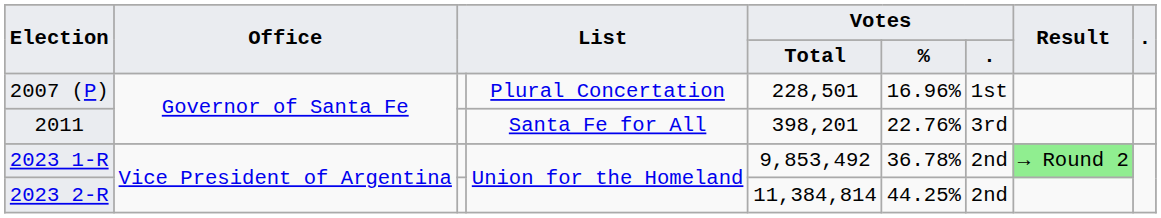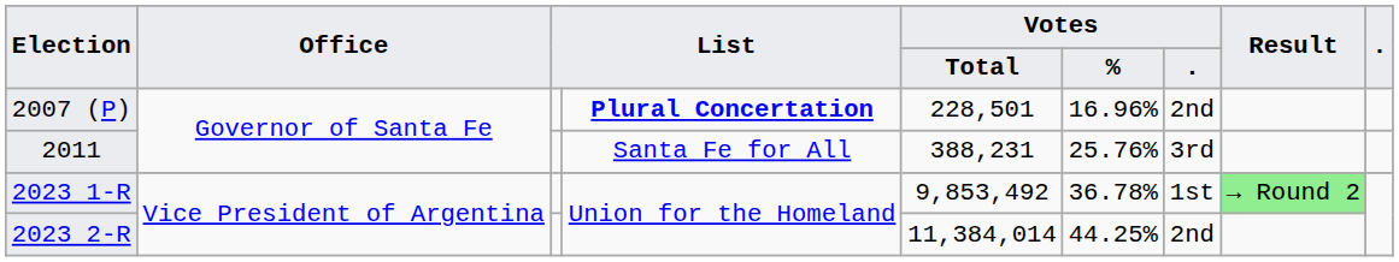2007 (P) | column 4: normal -> bold
2007 (P) | Votes / .: 1st -> 2nd
2011 | Votes / Total: 398,201 -> 388,231
2011 | Votes / %: 22.76% -> 25.76%
2023 1-R | Votes / .: 2nd -> 1st
2023 2-R | Votes / Total: 11,384,814 -> 11,384,014
